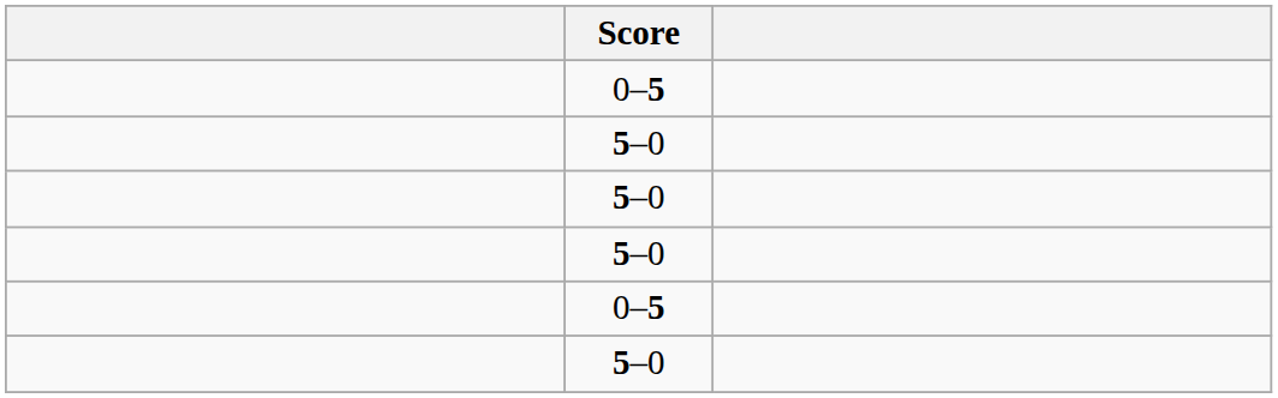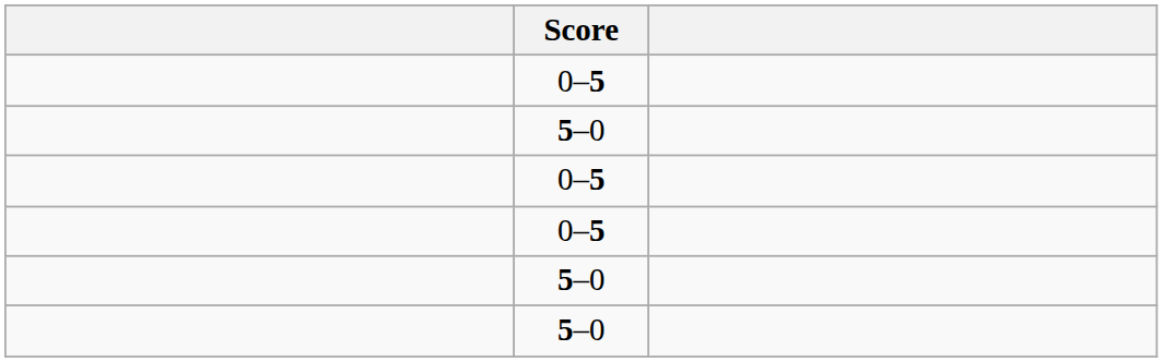row 4 | Score: 5–0 -> 0–5
row 5 | Score: 5–0 -> 0–5
row 6 | Score: 0–5 -> 5–0
